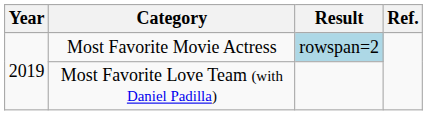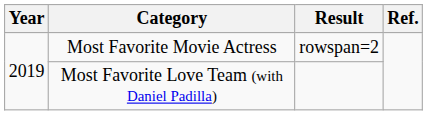Most Favorite Movie Actress | Result: lightblue background -> no background
